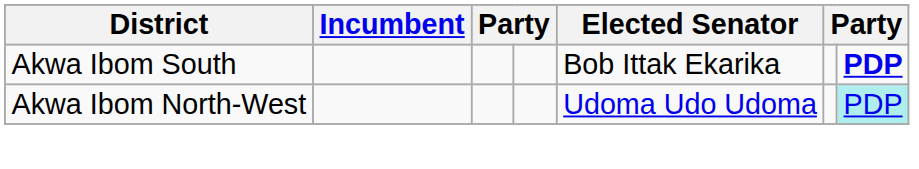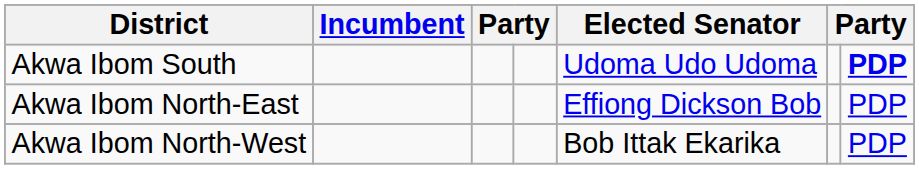Akwa Ibom South | Elected Senator: Bob Ittak Ekarika -> Udoma Udo Udoma
+ row: Akwa Ibom North-East | Effiong Dickson Bob | PDP
Akwa Ibom North-West | Elected Senator: Udoma Udo Udoma -> Bob Ittak Ekarika
Akwa Ibom North-West | column 7: paleturquoise background -> no background
